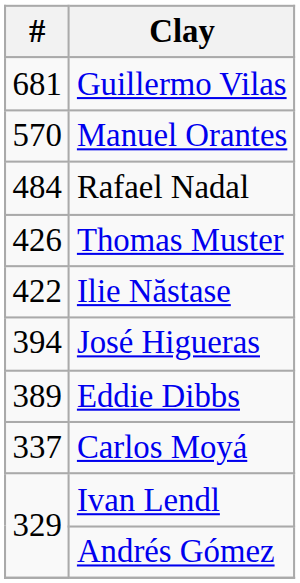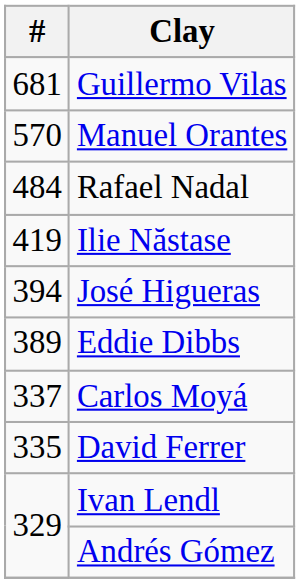- row: 426 | Thomas Muster
Ilie Năstase | #: 422 -> 419
+ row: 335 | David Ferrer
